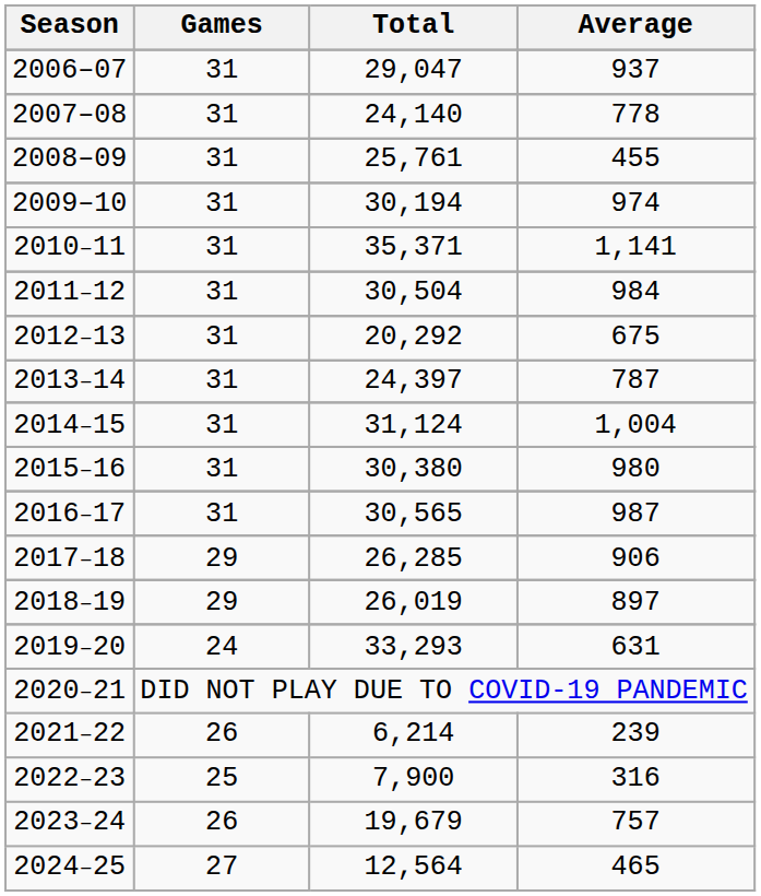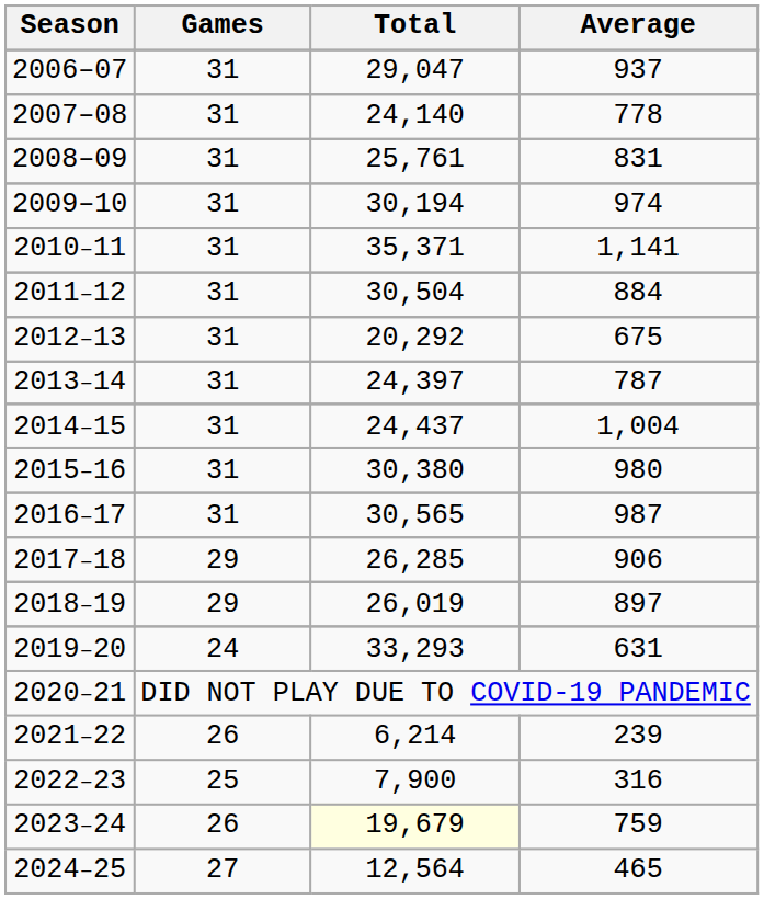2008–09 | Average: 455 -> 831
2011–12 | Average: 984 -> 884
2014–15 | Total: 31,124 -> 24,437
2023–24 | Total: no background -> lightyellow background
2023–24 | Average: 757 -> 759
